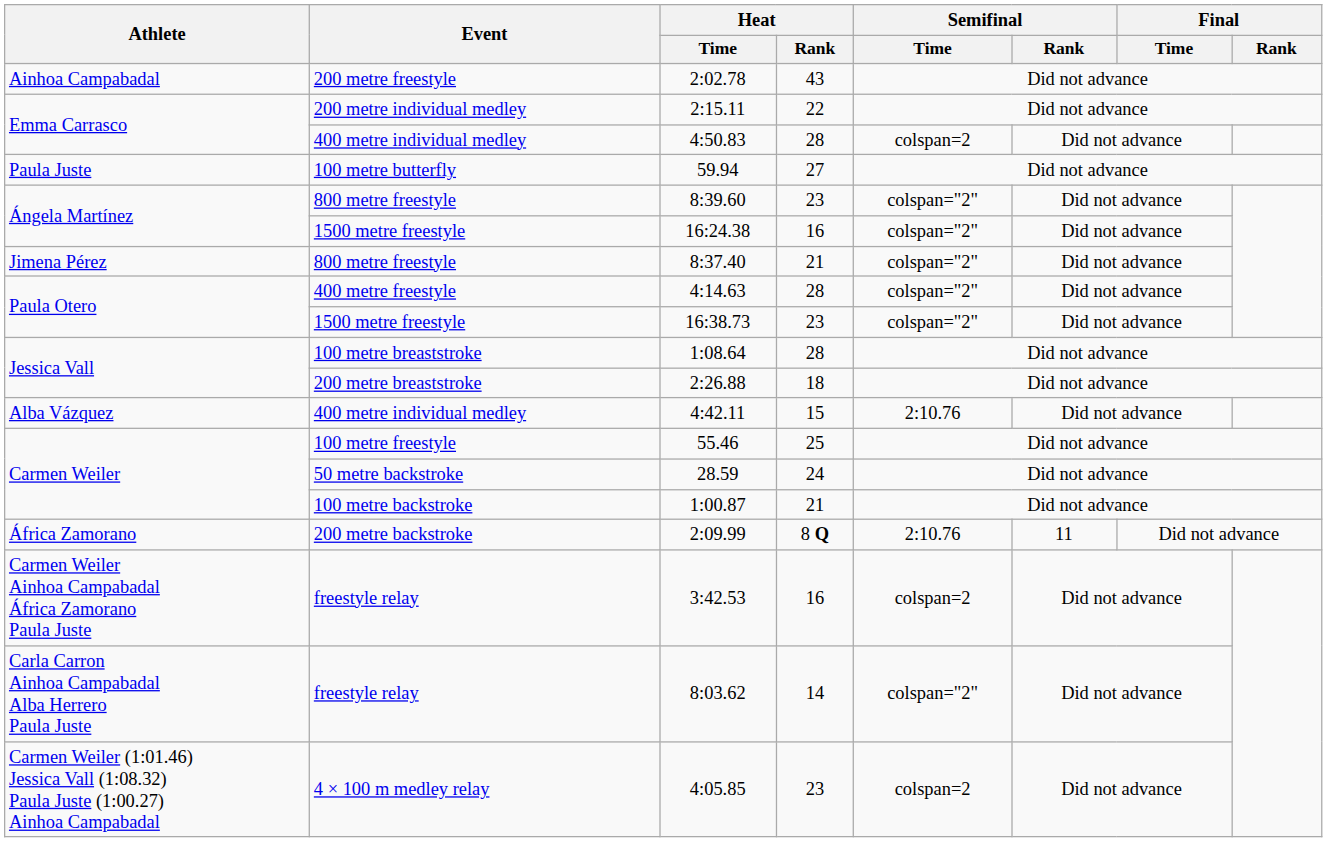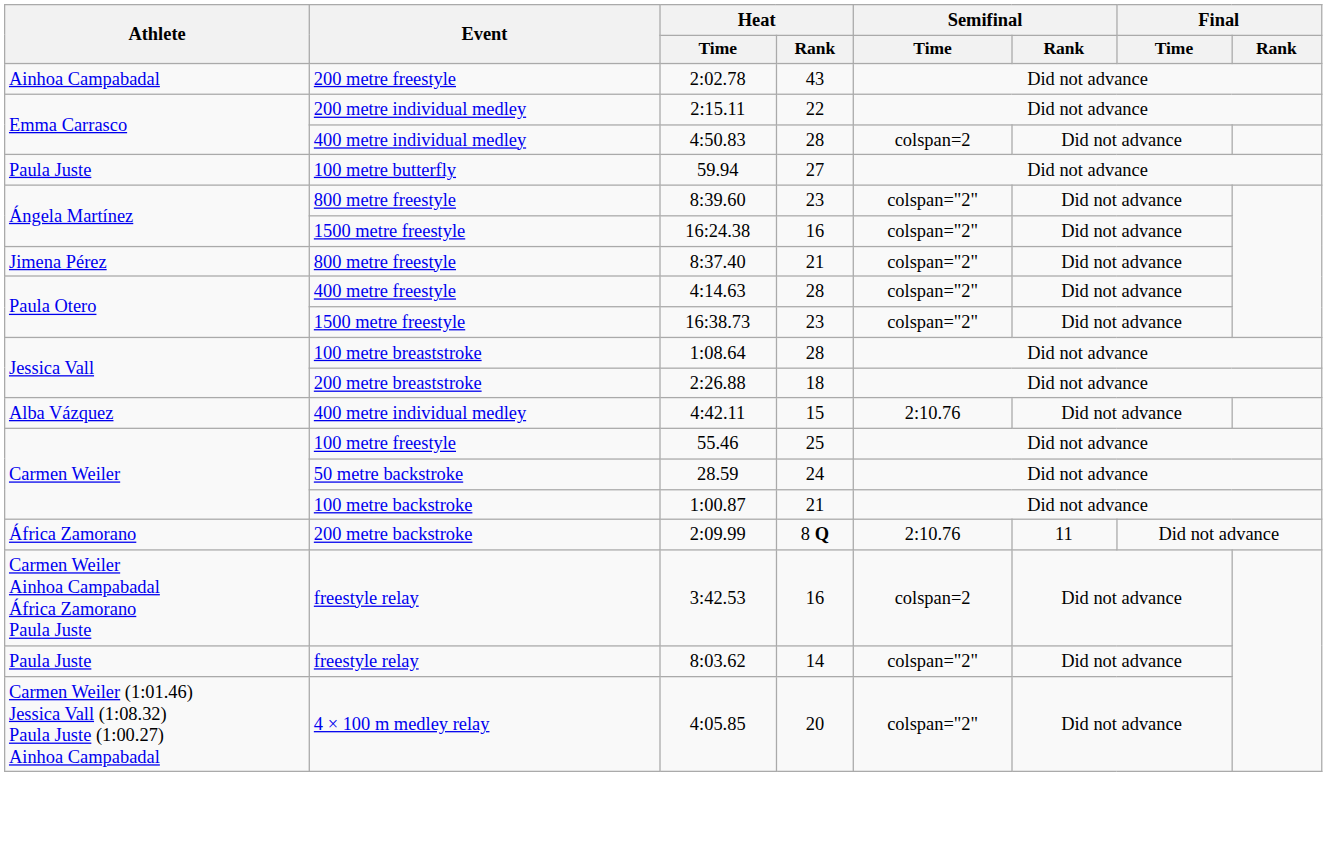8:03.62 | Athlete: Carla Carron Ainhoa Campabadal Alba Herrero Paula Juste -> Paula Juste
4:05.85 | Heat / Rank: 23 -> 20
4:05.85 | Semifinal / Time: colspan=2 -> colspan="2"
